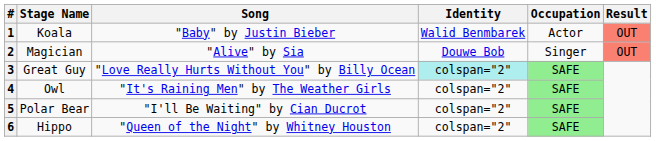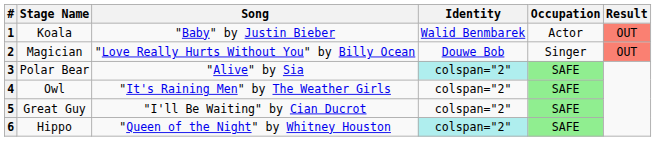2 | Song: "Alive" by Sia -> "Love Really Hurts Without You" by Billy Ocean
3 | Stage Name: Great Guy -> Polar Bear
3 | Song: "Love Really Hurts Without You" by Billy Ocean -> "Alive" by Sia
5 | Stage Name: Polar Bear -> Great Guy
6 | Identity: no background -> paleturquoise background
